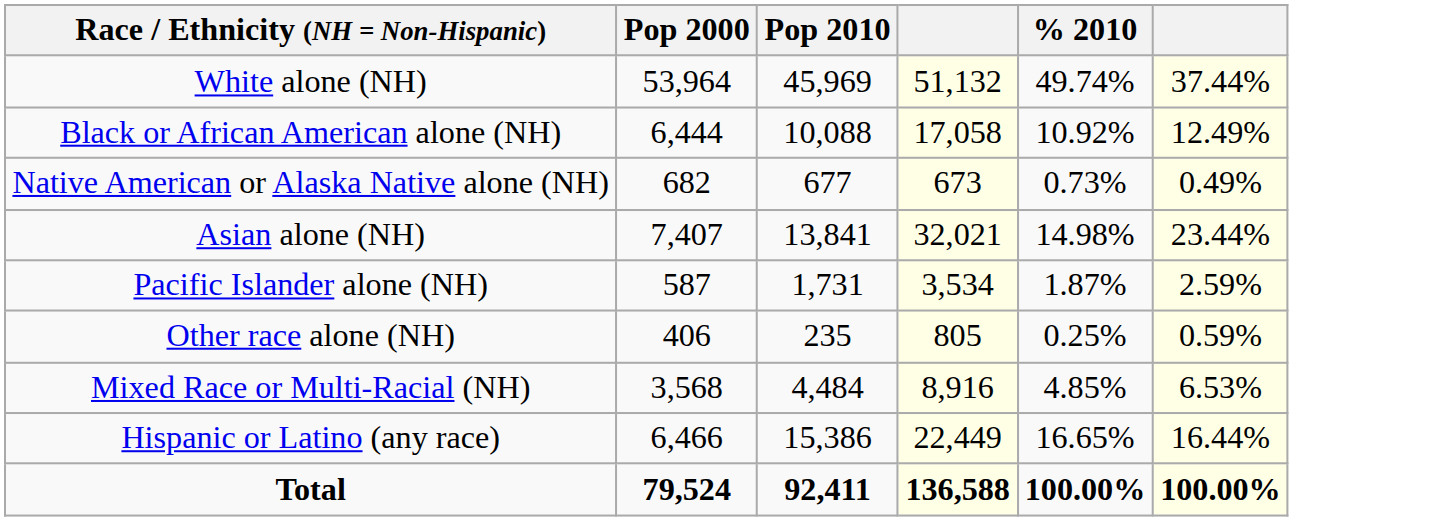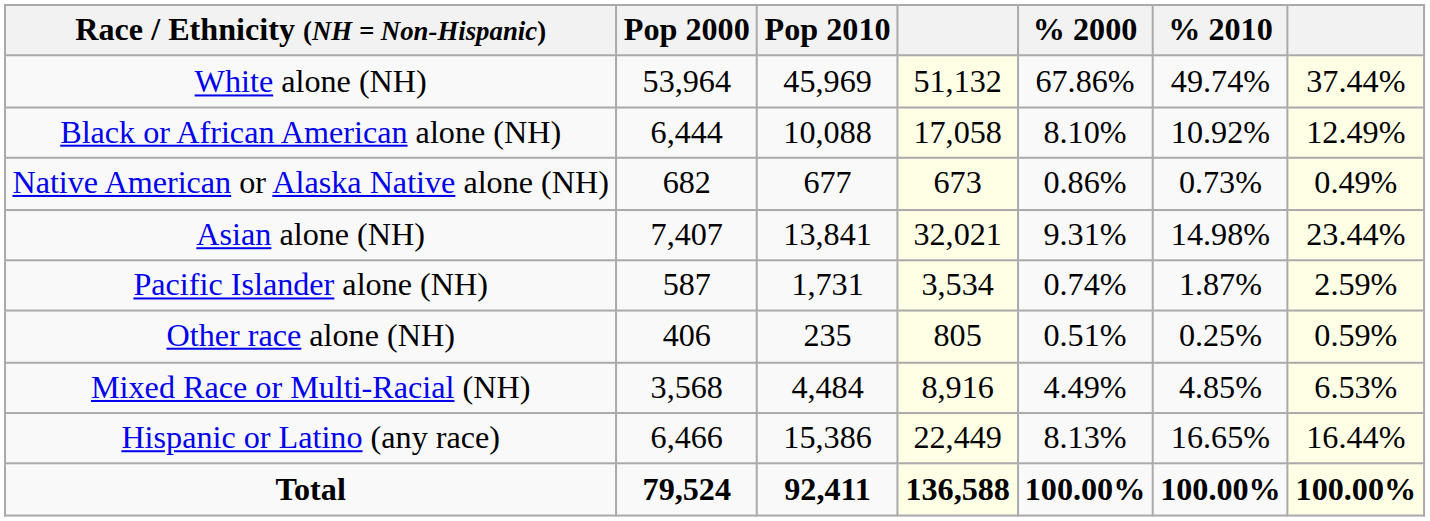+ column: % 2000 | 67.86% | 8.10% | 0.86% | 9.31% | 0.74% | 0.51% | 4.49% | 8.13% | 100.00%
